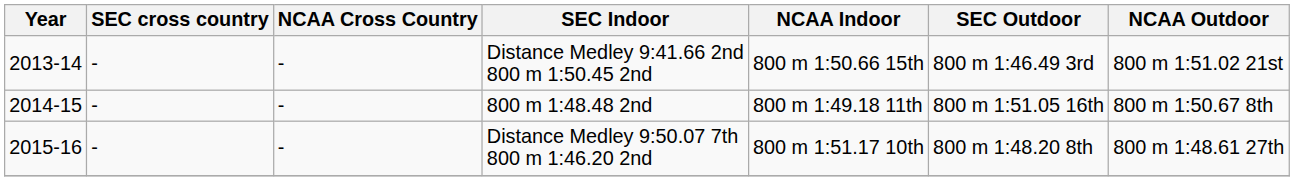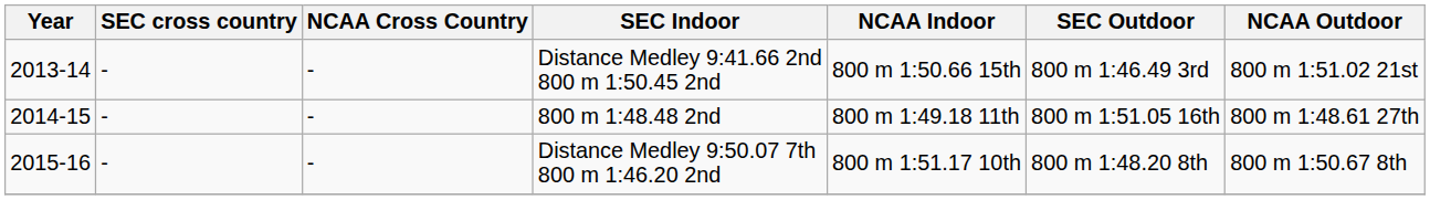800 m 1:48.48 2nd | NCAA Outdoor: 800 m 1:50.67 8th -> 800 m 1:48.61 27th
Distance Medley 9:50.07 7th 800 m 1:46.20 2nd | NCAA Outdoor: 800 m 1:48.61 27th -> 800 m 1:50.67 8th
